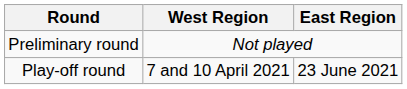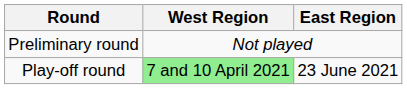Play-off round | West Region: no background -> lightgreen background
